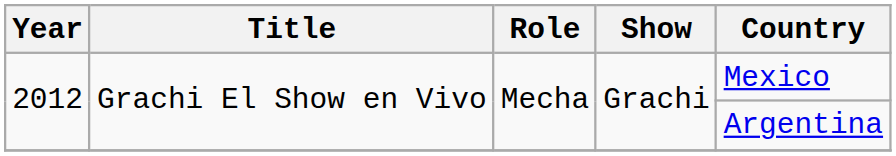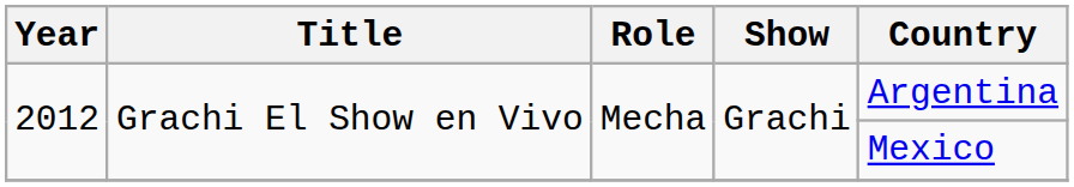row 2 | Country: Mexico -> Argentina
row 3 | Country: Argentina -> Mexico
